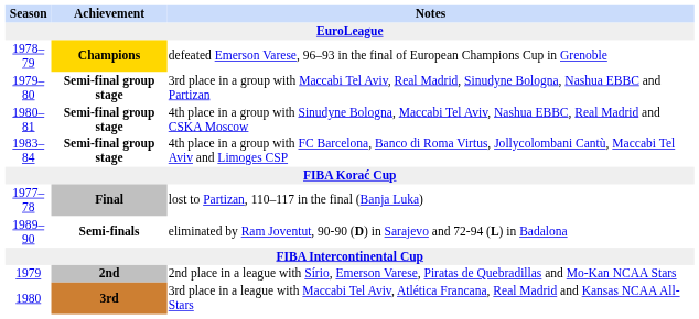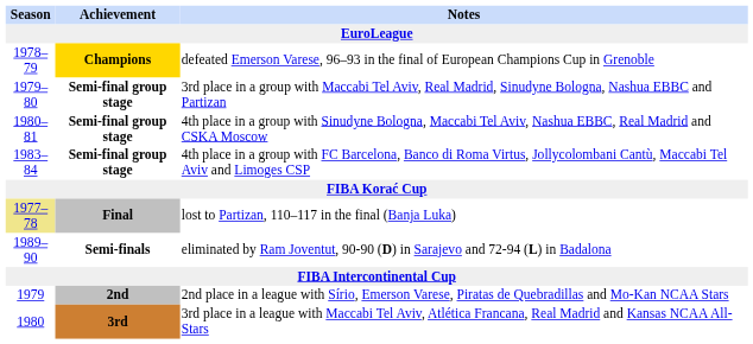lost to Partizan, 110–117 in the final (Banja Luka) | Season: no background -> khaki background
